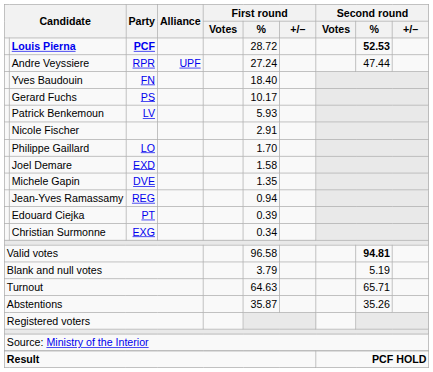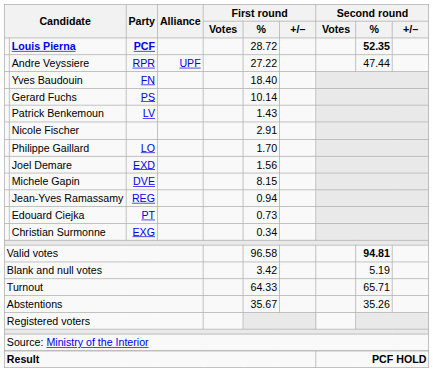Louis Pierna | Second round / %: 52.53 -> 52.35
Andre Veyssiere | First round / %: 27.24 -> 27.22
Gerard Fuchs | First round / %: 10.17 -> 10.14
Patrick Benkemoun | First round / %: 5.93 -> 1.43
Joel Demare | First round / %: 1.58 -> 1.56
Michele Gapin | First round / %: 1.35 -> 8.15
Edouard Ciejka | First round / %: 0.39 -> 0.73
Blank and null votes | First round / %: 3.79 -> 3.42
Turnout | First round / %: 64.63 -> 64.33
Abstentions | First round / %: 35.87 -> 35.67
